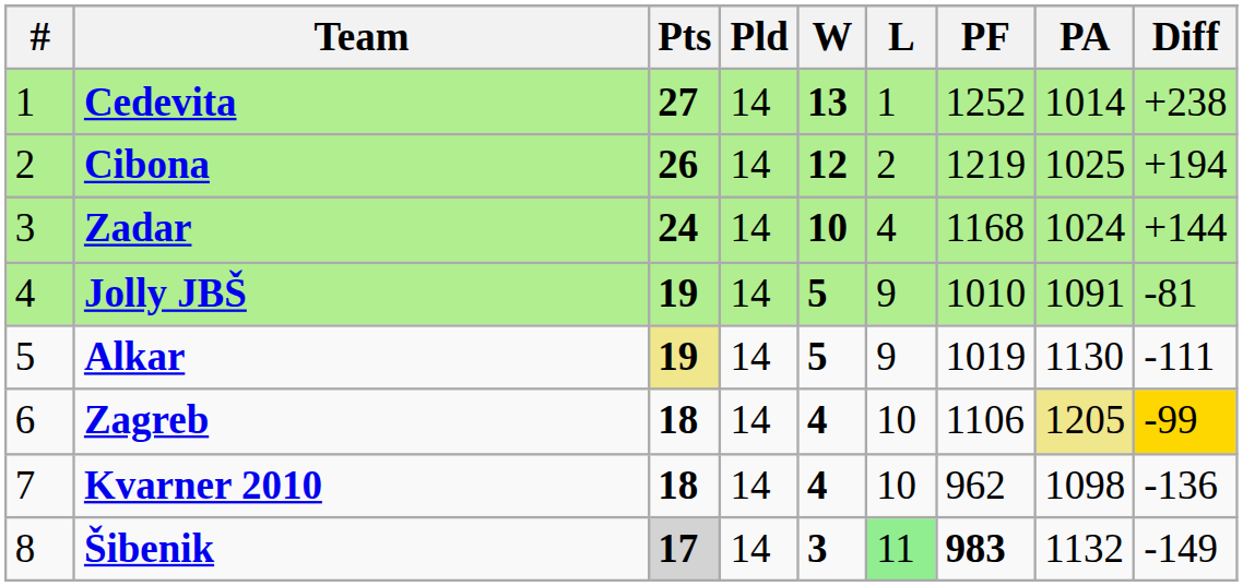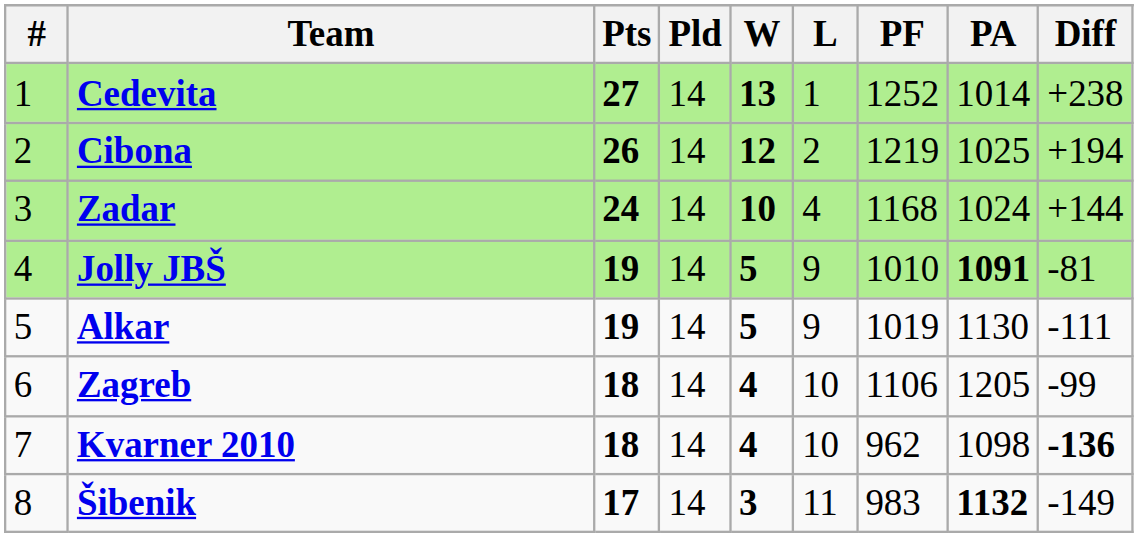Jolly JBŠ | PA: normal -> bold
Alkar | Pts: khaki background -> no background
Zagreb | PA: khaki background -> no background
Zagreb | Diff: gold background -> no background
Kvarner 2010 | Diff: normal -> bold
Šibenik | Pts: lightgrey background -> no background
Šibenik | L: lightgreen background -> no background
Šibenik | PF: bold -> normal
Šibenik | PA: normal -> bold
